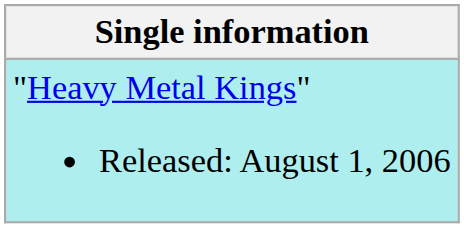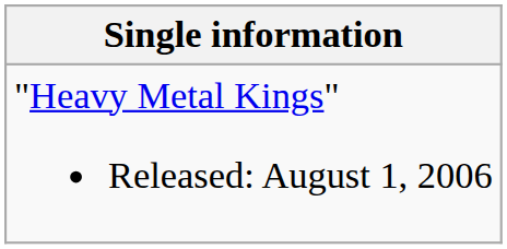row 2 | column 1: paleturquoise background -> no background
